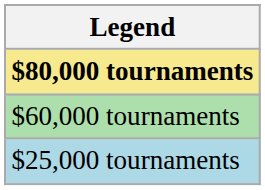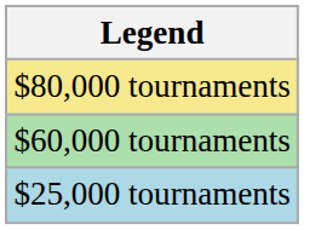row 2 | column 1: bold -> normal
